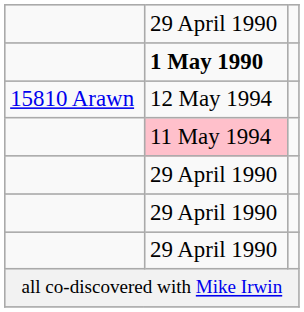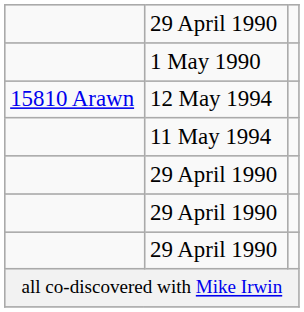1 May 1990 | column 2: bold -> normal
11 May 1994 | column 2: pink background -> no background
